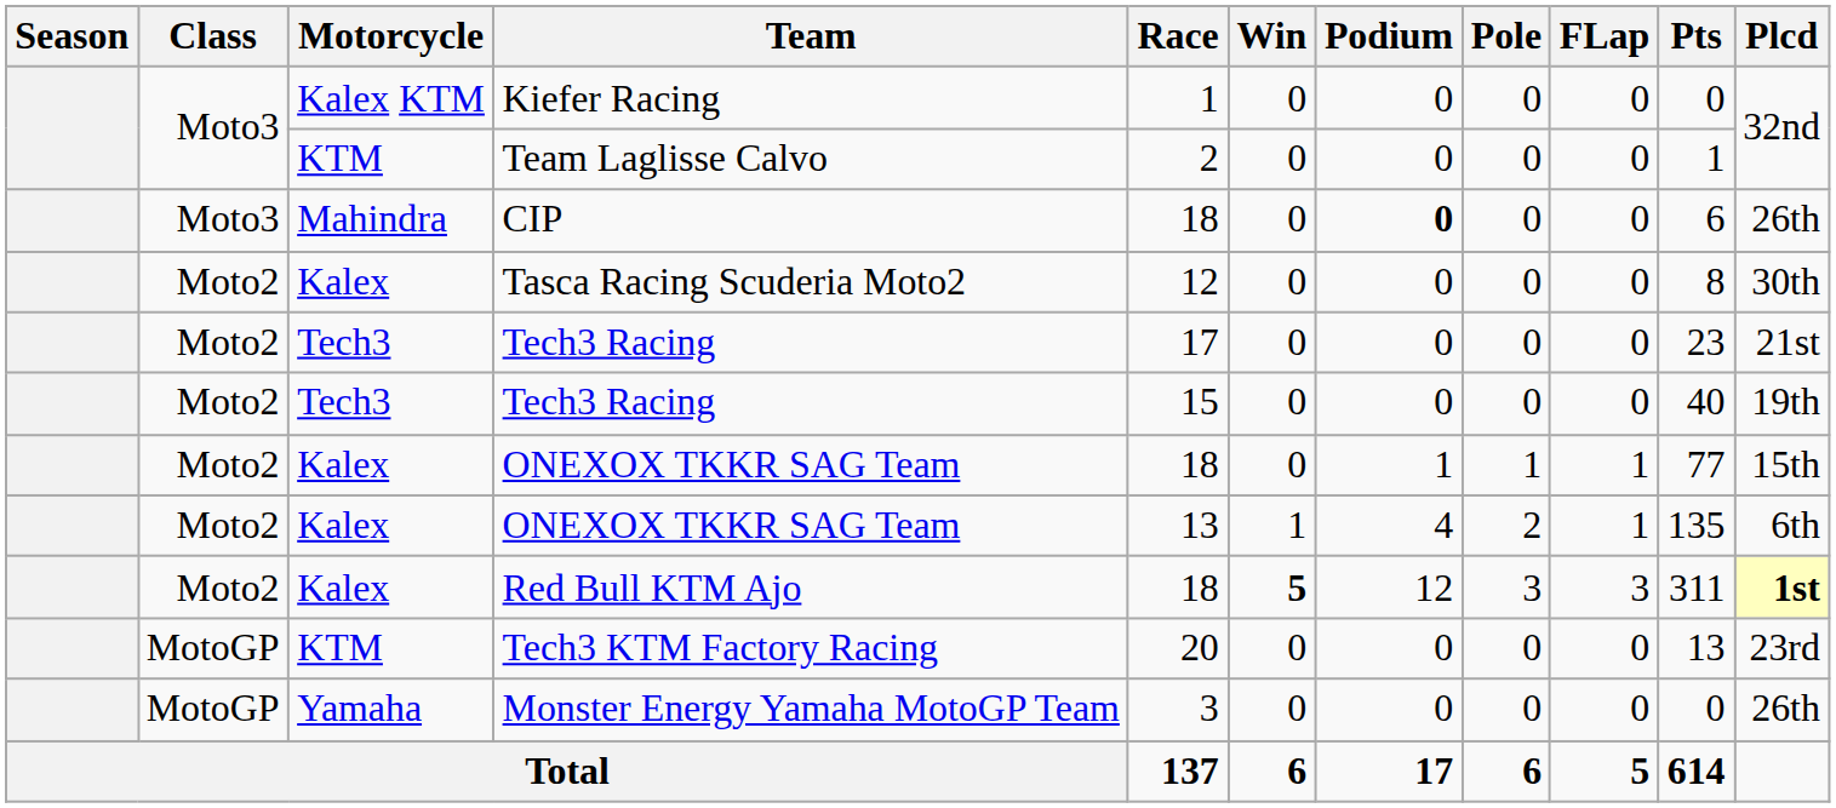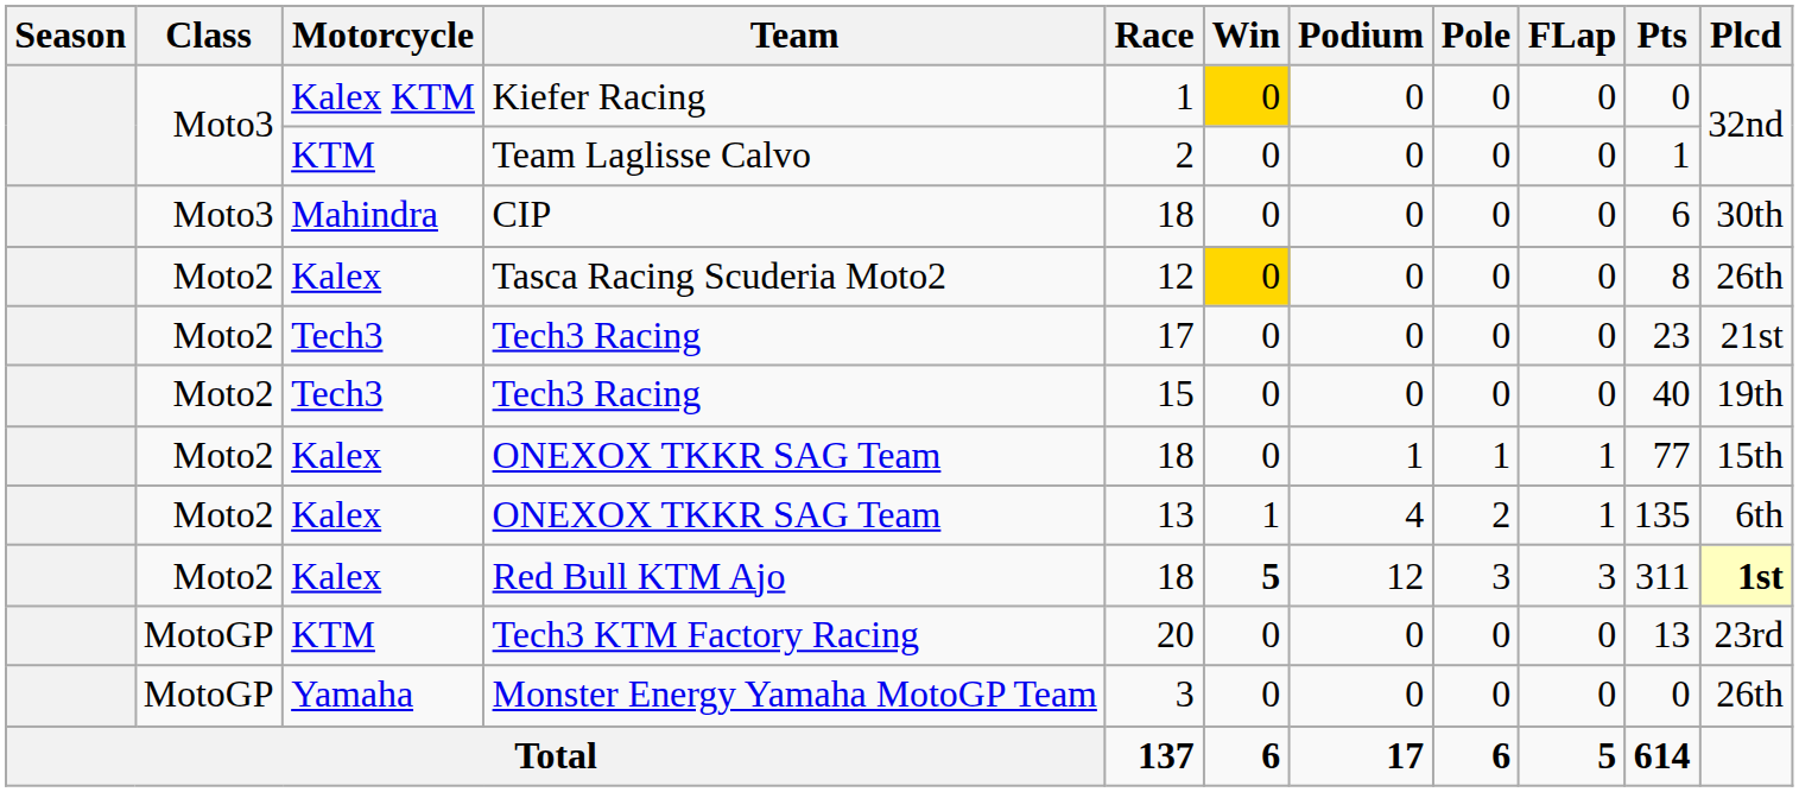Kiefer Racing | Win: no background -> gold background
CIP | Podium: bold -> normal
CIP | Plcd: 26th -> 30th
Tasca Racing Scuderia Moto2 | Win: no background -> gold background
Tasca Racing Scuderia Moto2 | Plcd: 30th -> 26th
